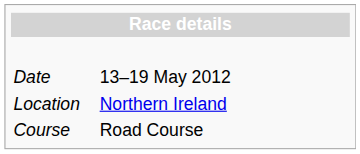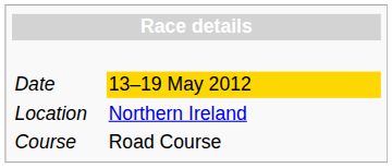Date | column 2: no background -> gold background
